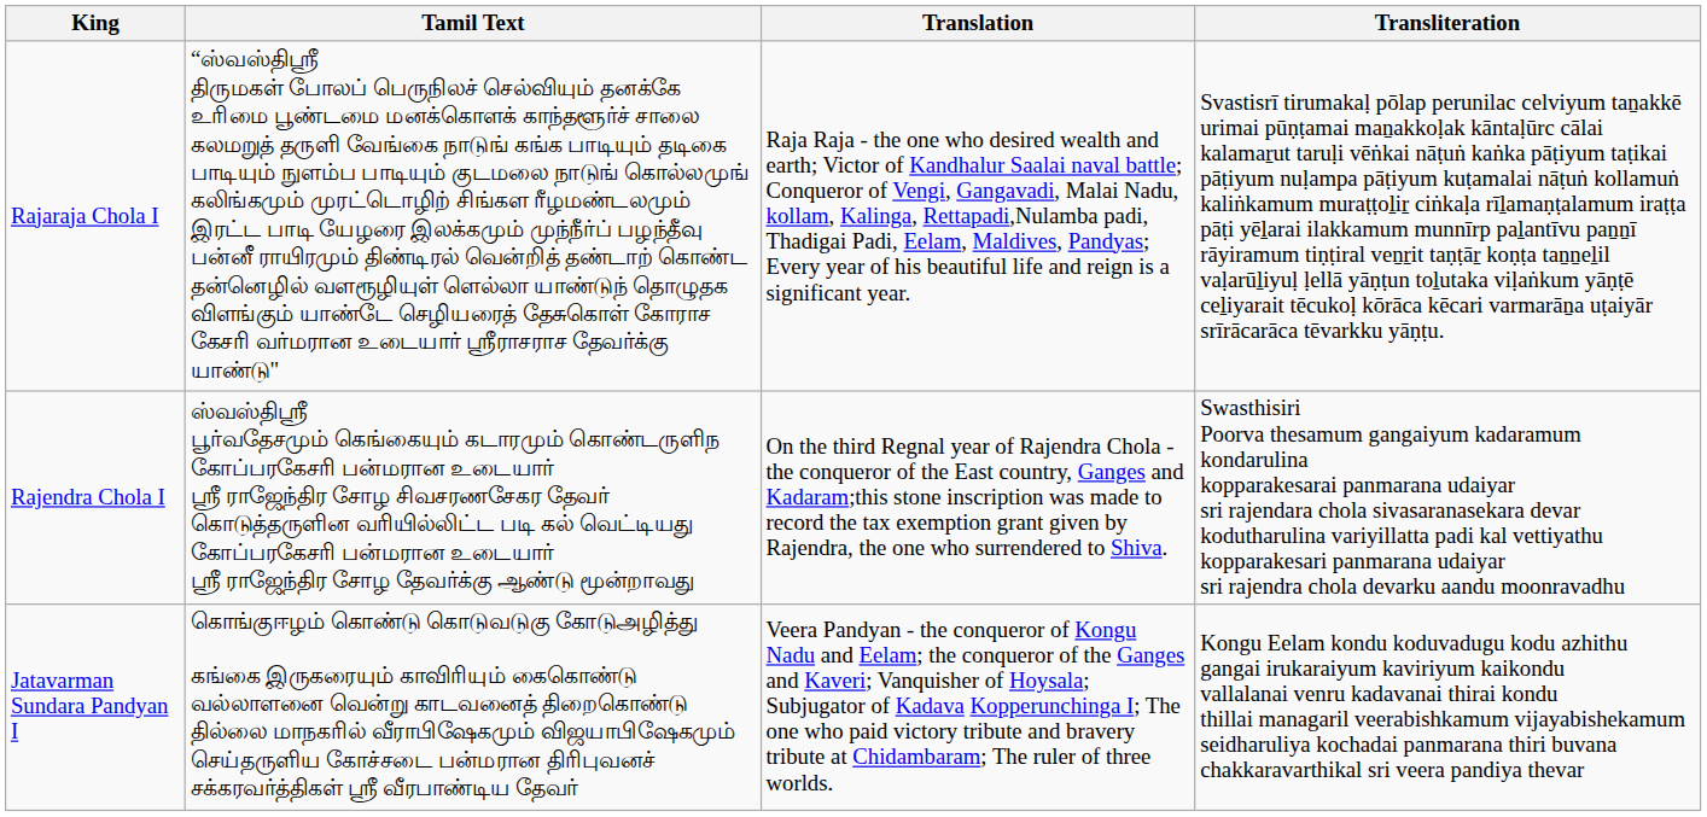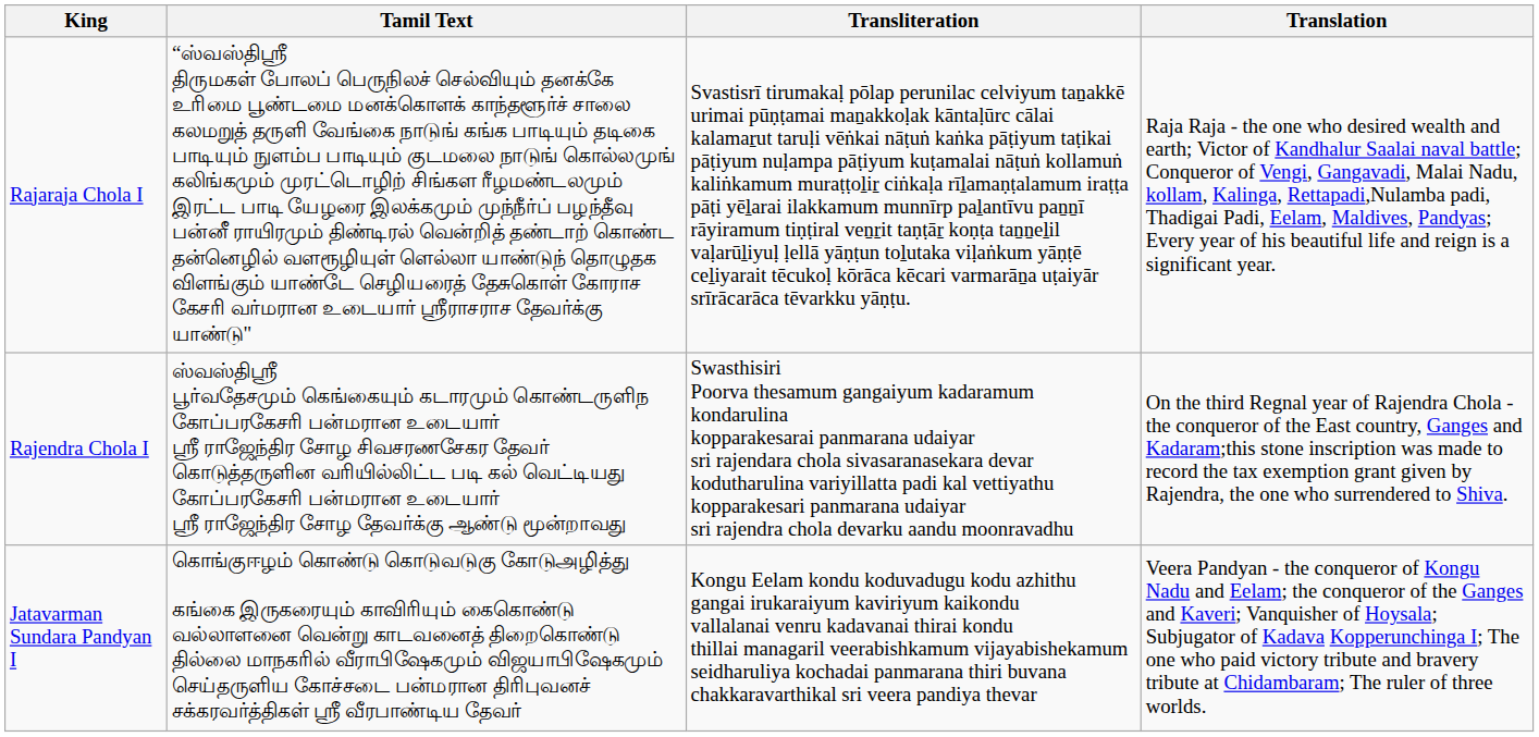columns swapped: Transliteration <-> Translation
